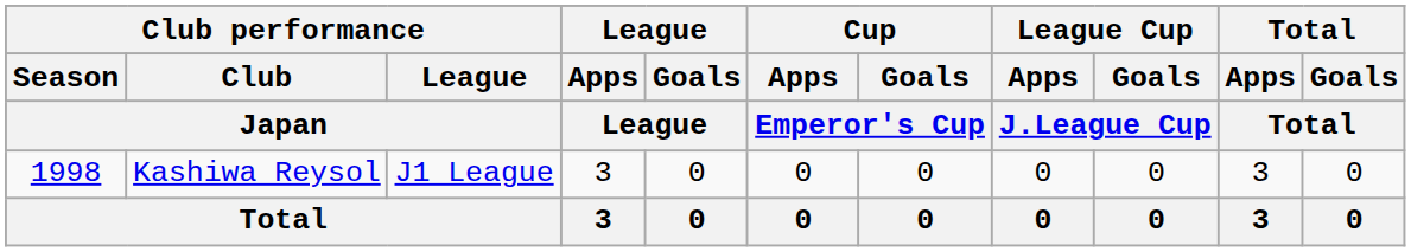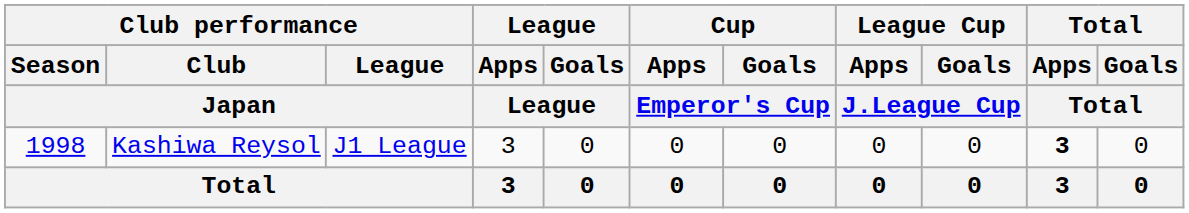Kashiwa Reysol | Total / Apps / Total: normal -> bold
